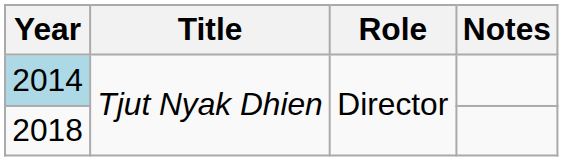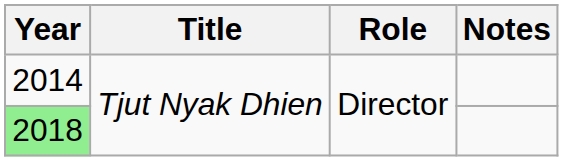2014 | Year: lightblue background -> no background
2018 | Year: no background -> lightgreen background
